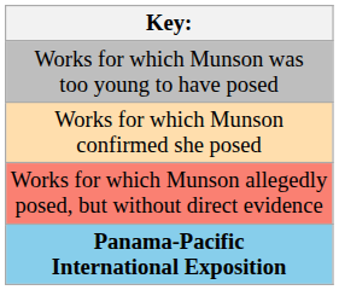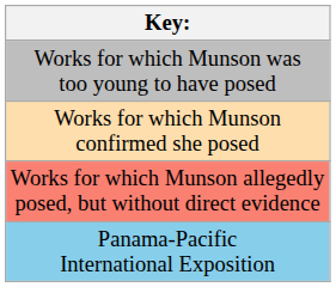row 5 | column 1: bold -> normal
